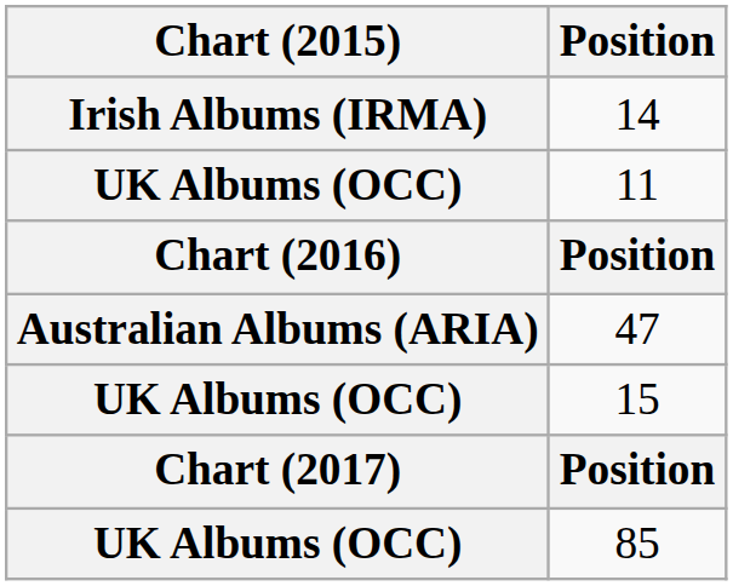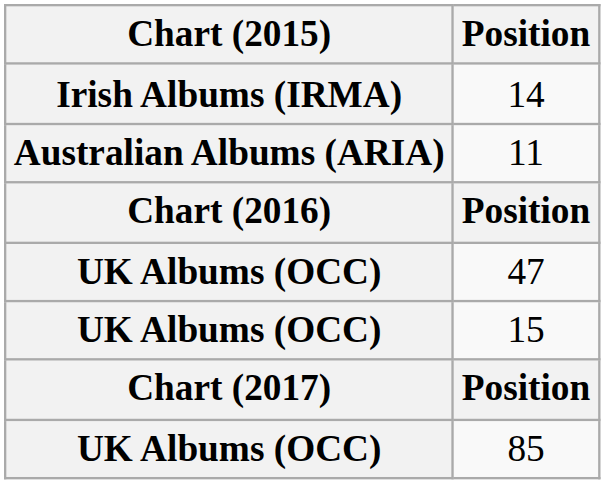row 3 | Chart (2015): UK Albums (OCC) -> Australian Albums (ARIA)
row 5 | Chart (2015): Australian Albums (ARIA) -> UK Albums (OCC)
